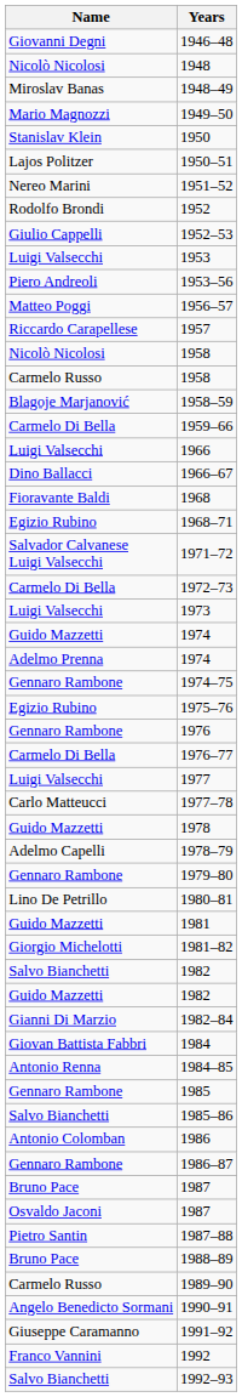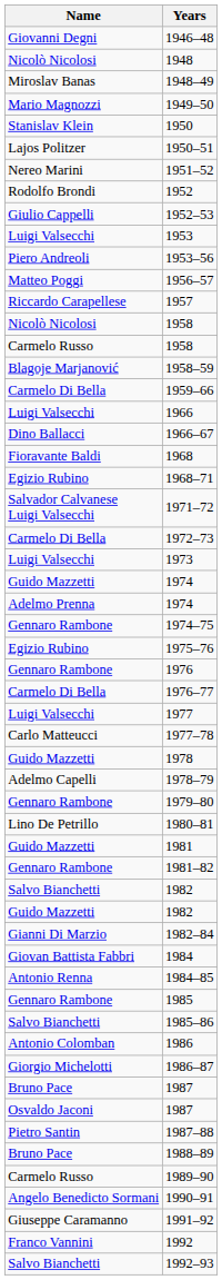row 39 | Name: Giorgio Michelotti -> Gennaro Rambone
row 48 | Name: Gennaro Rambone -> Giorgio Michelotti
